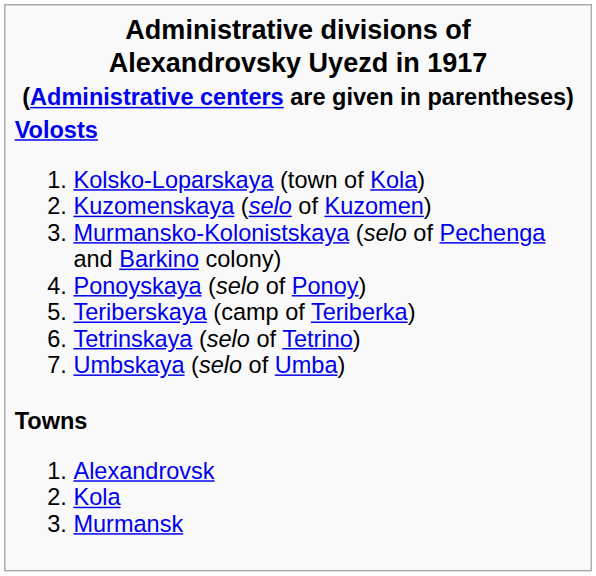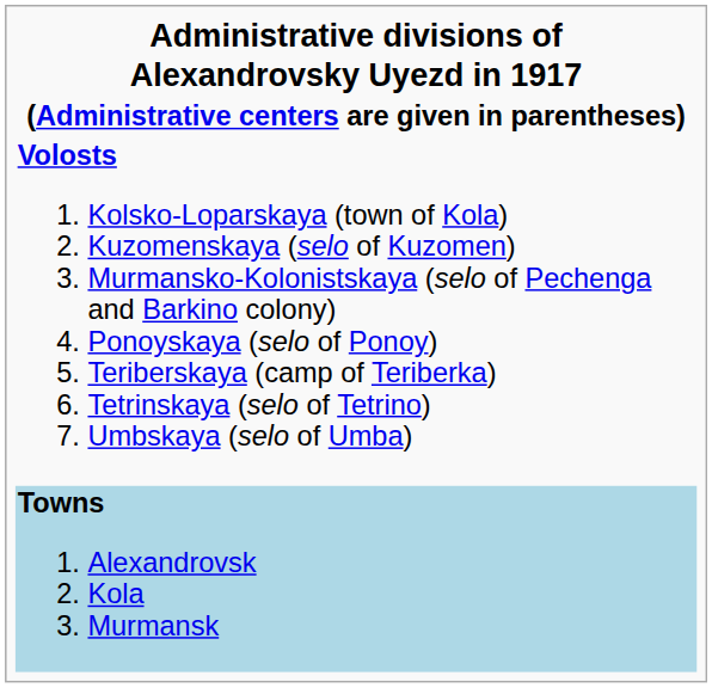row 4 | column 1: no background -> lightblue background
